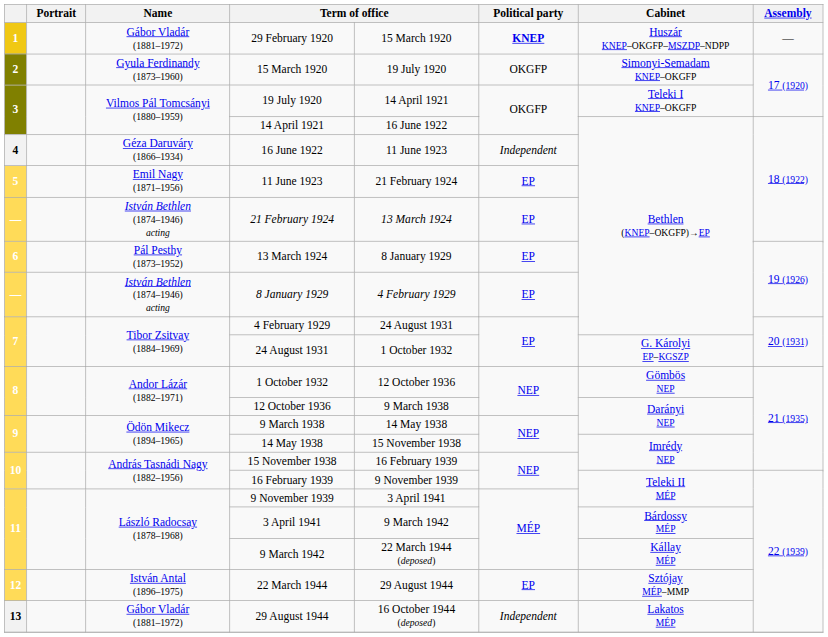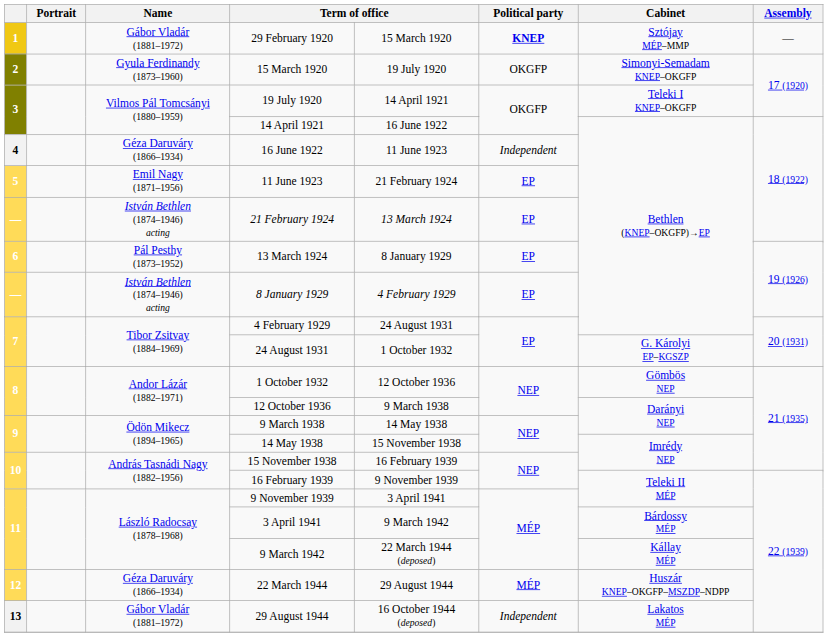29 February 1920 | Cabinet: Huszár KNEP–OKGFP–MSZDP–NDPP -> Sztójay MÉP–MMP
22 March 1944 | Name: István Antal (1896–1975) -> Géza Daruváry (1866–1934)
22 March 1944 | Political party: EP -> MÉP
22 March 1944 | Cabinet: Sztójay MÉP–MMP -> Huszár KNEP–OKGFP–MSZDP–NDPP
